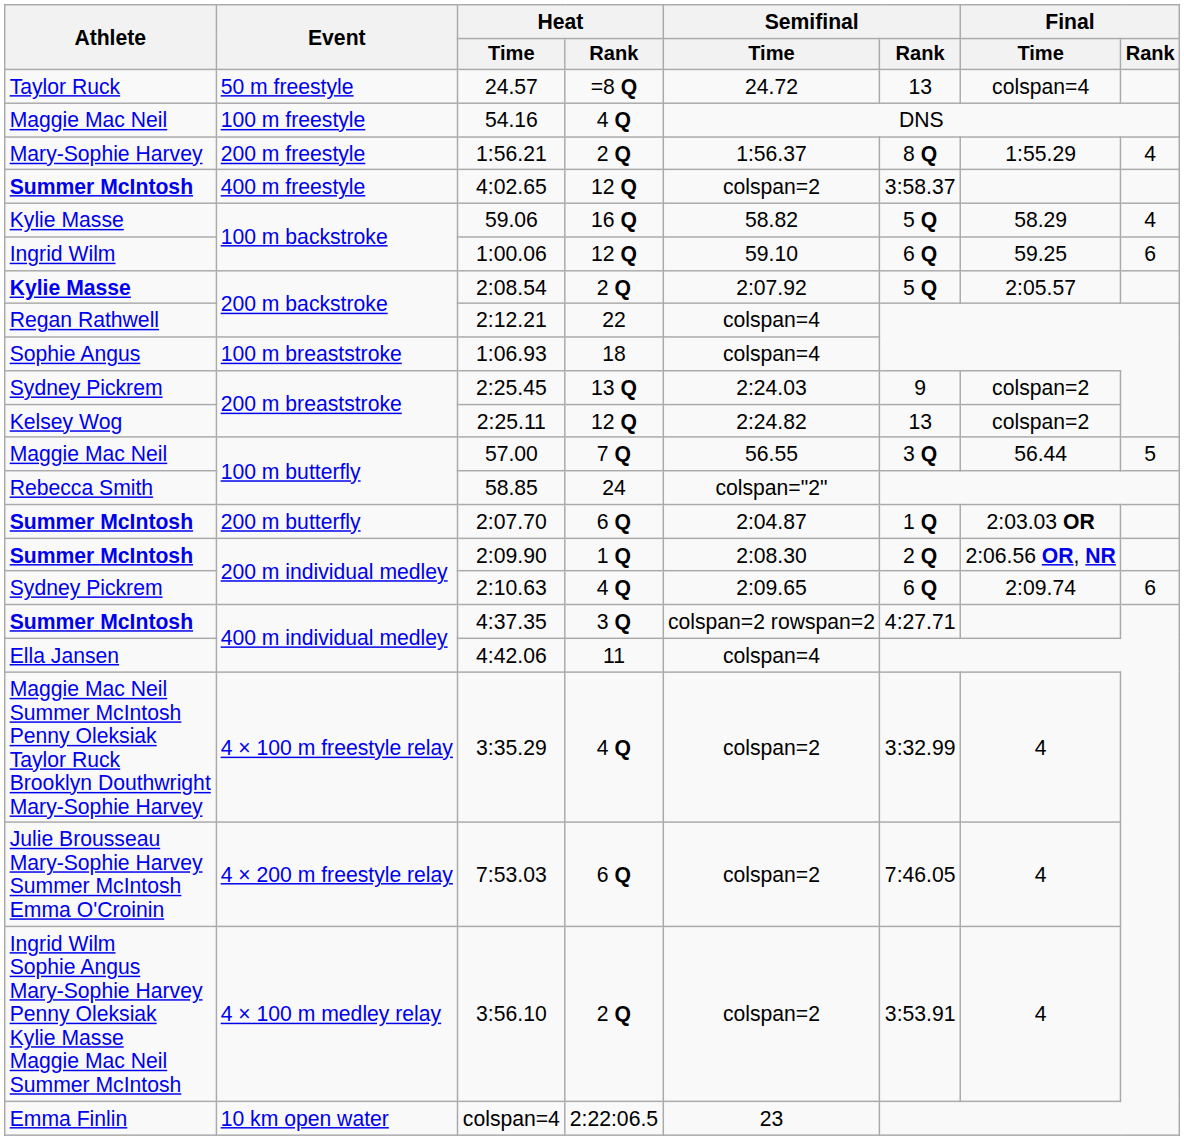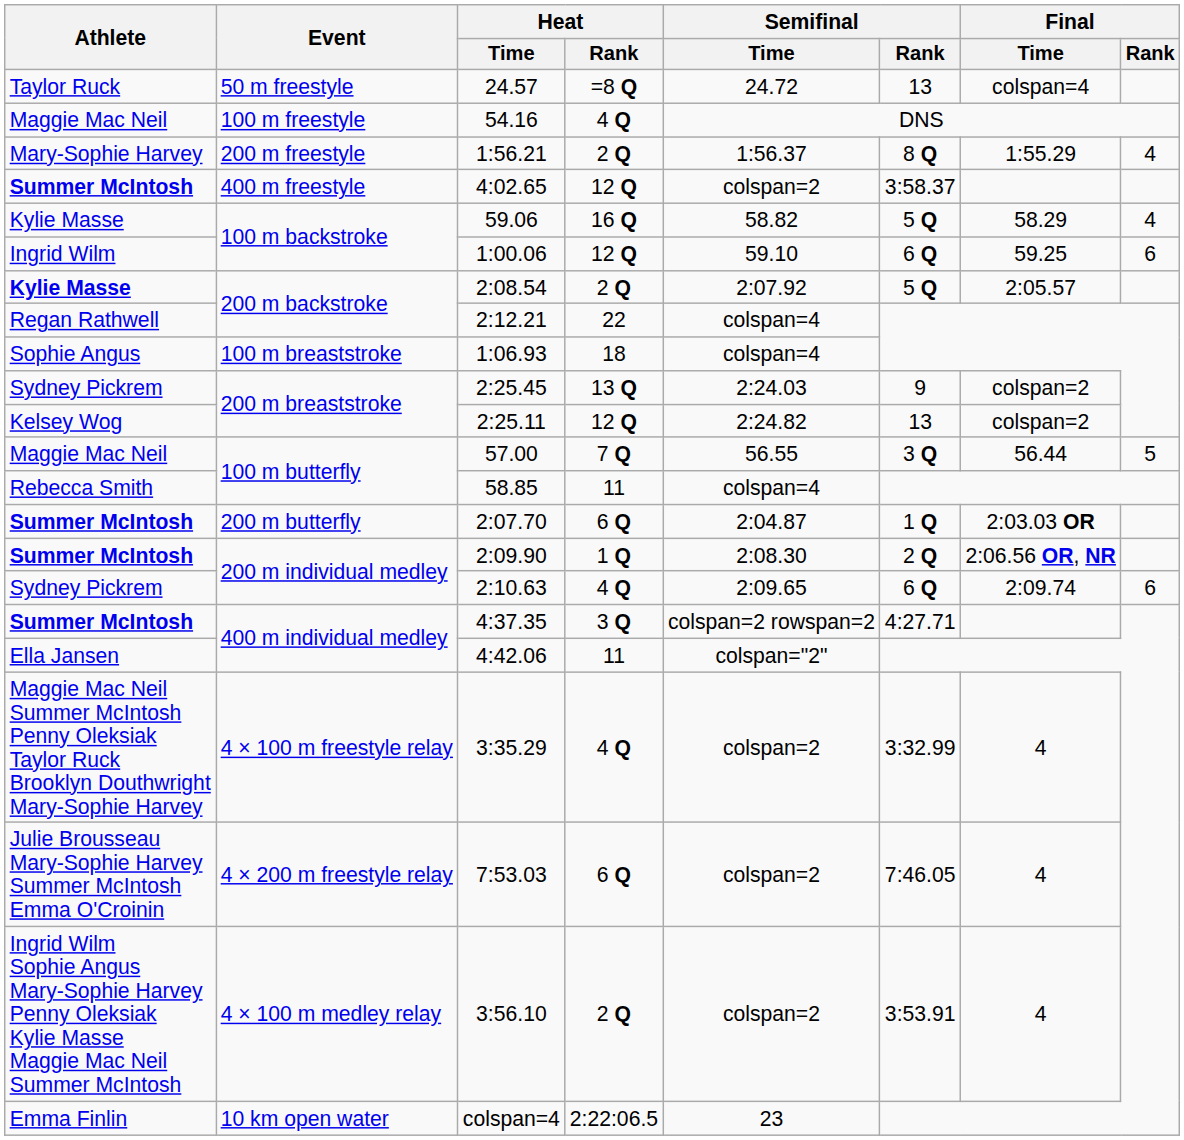58.85 | Heat / Rank: 24 -> 11
58.85 | Semifinal / Time: colspan="2" -> colspan=4
4:42.06 | Semifinal / Time: colspan=4 -> colspan="2"
